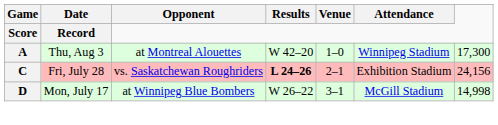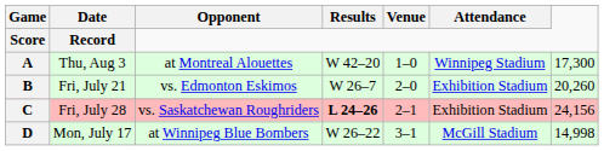+ row: B | Fri, July 21 | vs. Edmonton Eskimos | W 26–7 | 2–0 | Exhibition Stadium | 20,260
